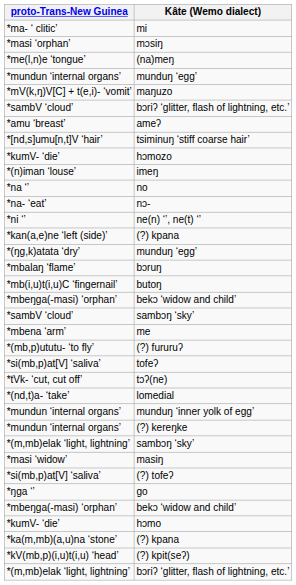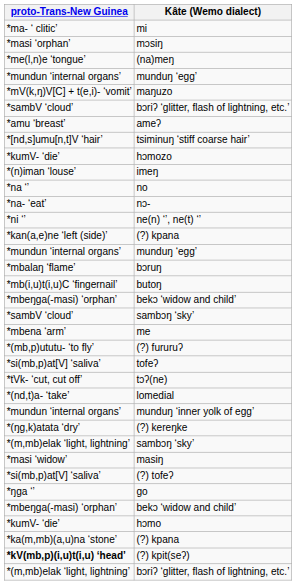row 16 | proto-Trans-New Guinea: *(ŋg,k)atata ‘dry’ -> *mundun ‘internal organs’
row 27 | proto-Trans-New Guinea: *mundun ‘internal organs’ -> *(ŋg,k)atata ‘dry’
row 35 | proto-Trans-New Guinea: normal -> bold
